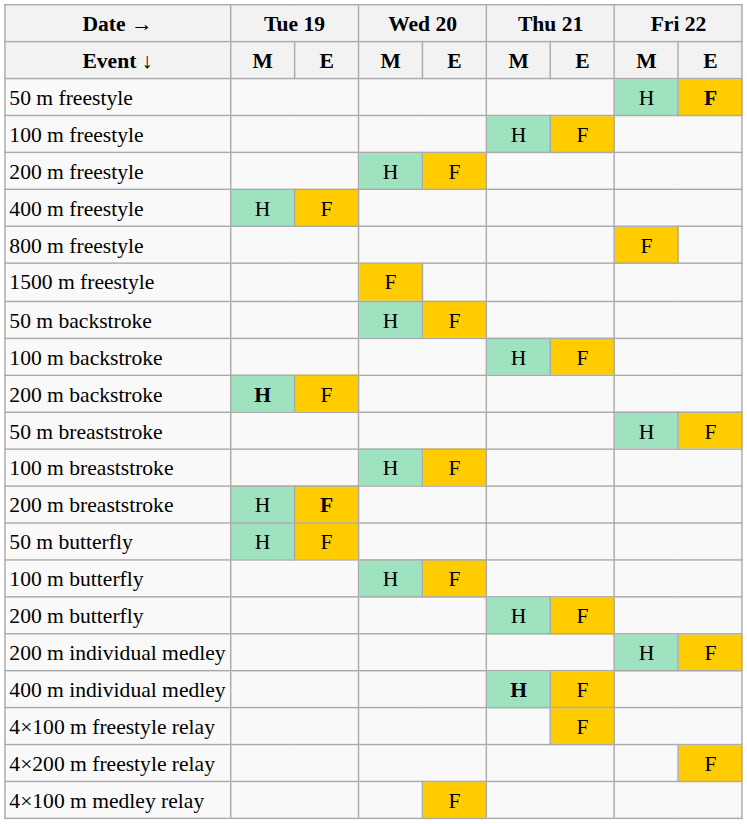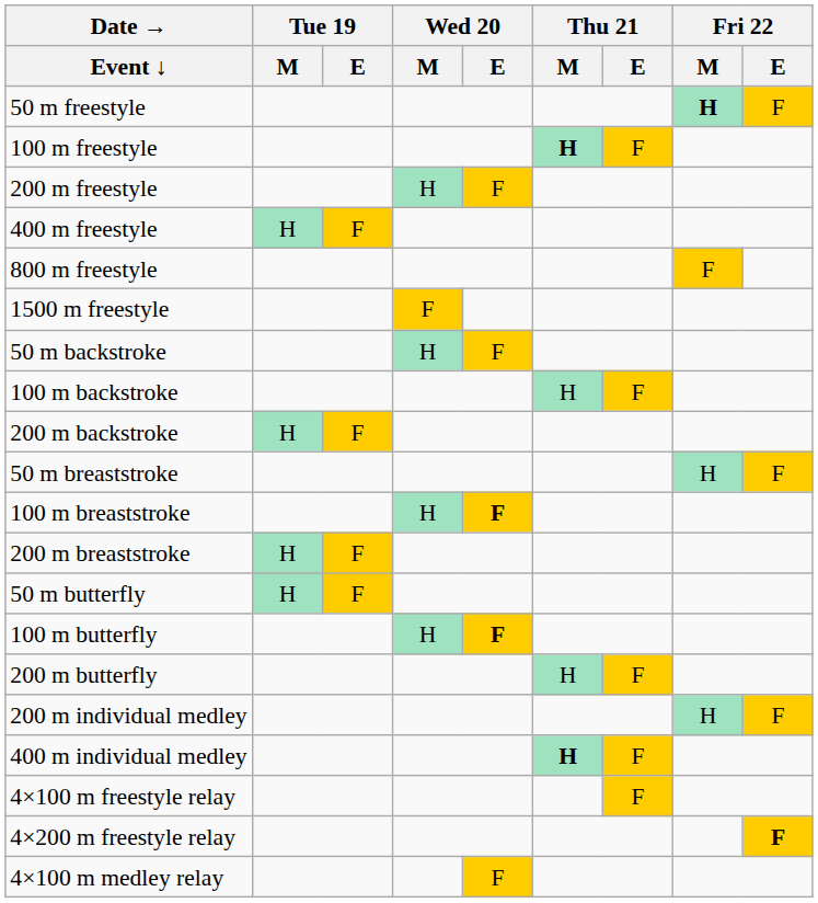50 m freestyle | Fri 22 / M: normal -> bold
50 m freestyle | Fri 22 / E: bold -> normal
100 m freestyle | Thu 21 / M: normal -> bold
200 m backstroke | Tue 19 / M: bold -> normal
100 m breaststroke | Wed 20 / E: normal -> bold
200 m breaststroke | Tue 19 / E: bold -> normal
100 m butterfly | Wed 20 / E: normal -> bold
4×200 m freestyle relay | Fri 22 / E: normal -> bold
